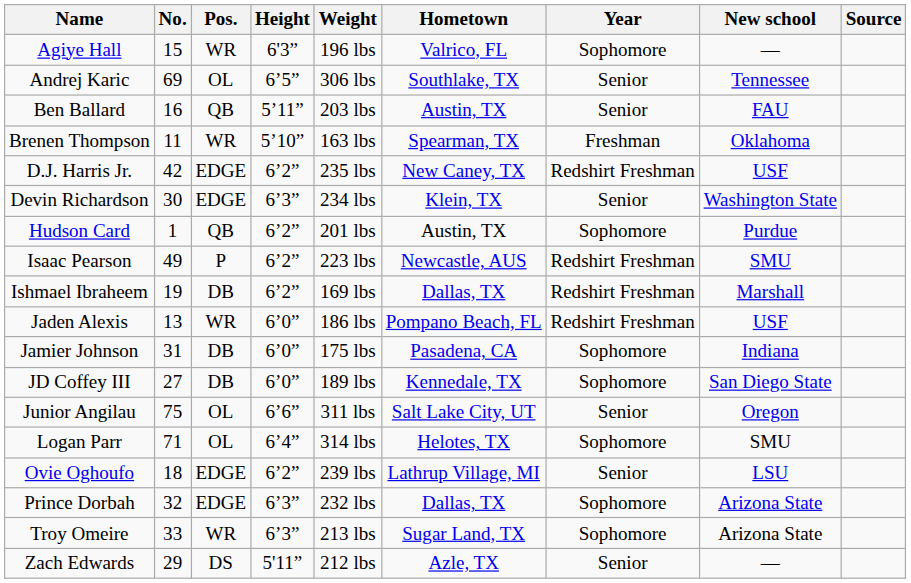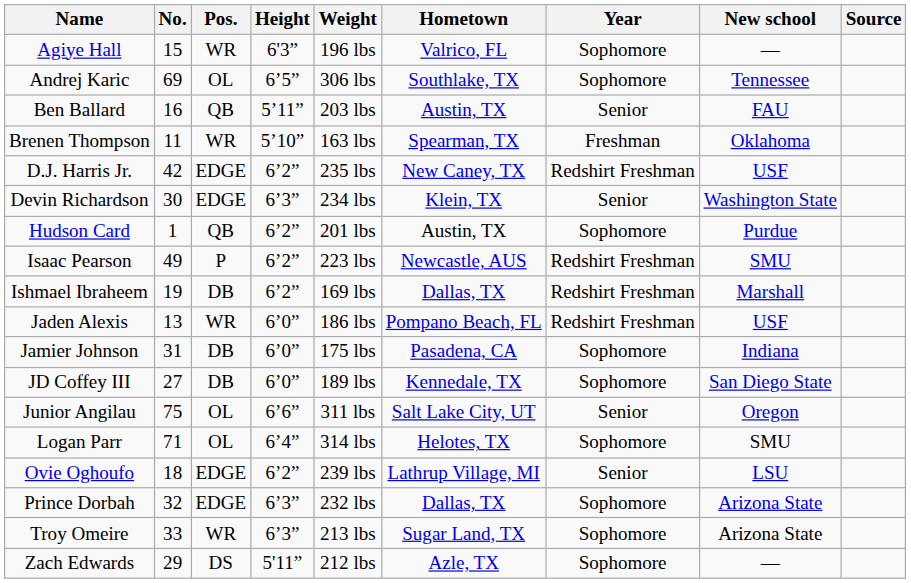Andrej Karic | Year: Senior -> Sophomore
Zach Edwards | Year: Senior -> Sophomore
